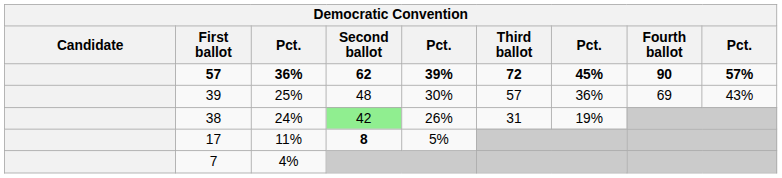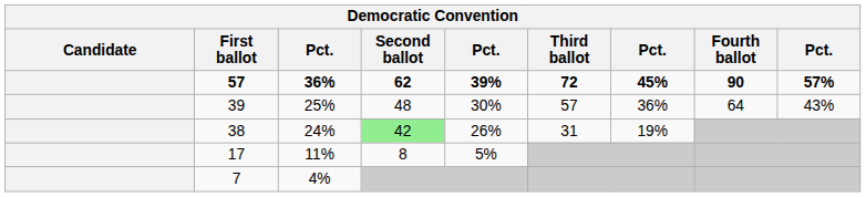39 | Fourth ballot: 69 -> 64
17 | Second ballot: bold -> normal
